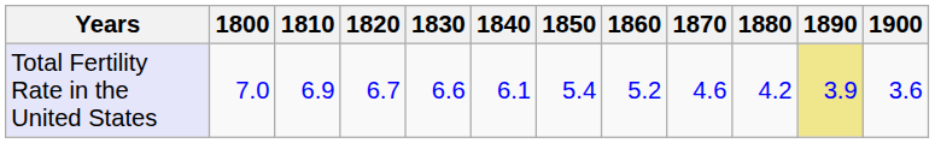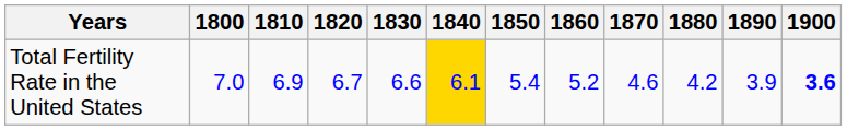row 2 | Years: lavender background -> no background
row 2 | 1840: no background -> gold background
row 2 | 1890: khaki background -> no background
row 2 | 1900: normal -> bold
